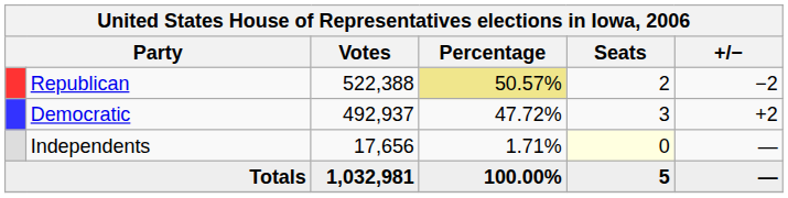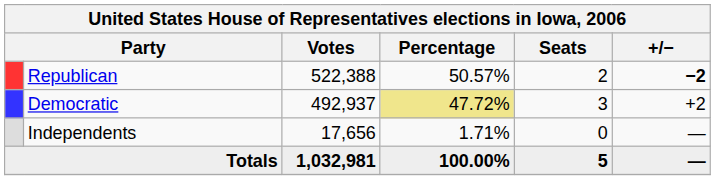Republican | Percentage: khaki background -> no background
Republican | +/−: normal -> bold
Democratic | Percentage: no background -> khaki background
Independents | Seats: lightyellow background -> no background
